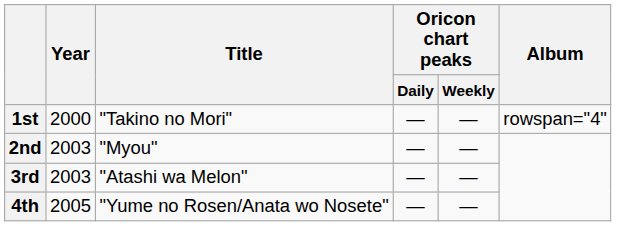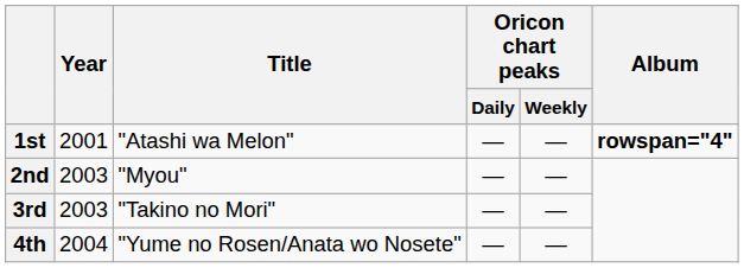1st | Year: 2000 -> 2001
1st | Title: "Takino no Mori" -> "Atashi wa Melon"
1st | Album: normal -> bold
3rd | Title: "Atashi wa Melon" -> "Takino no Mori"
4th | Year: 2005 -> 2004
